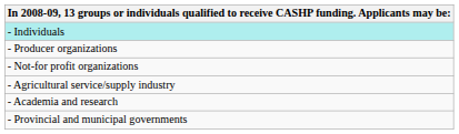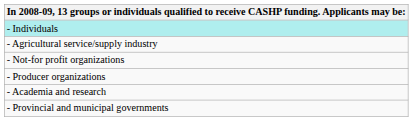row 3 | column 1: - Producer organizations -> - Agricultural service/supply industry
row 5 | column 1: - Agricultural service/supply industry -> - Producer organizations
